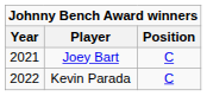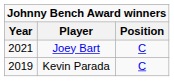Kevin Parada | Year: 2022 -> 2019
